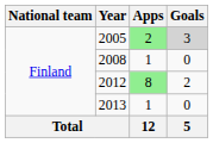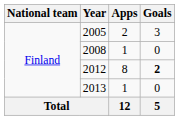2005 | Apps: lightgreen background -> no background
2005 | Goals: lightgrey background -> no background
2012 | Apps: lightgreen background -> no background
2012 | Goals: normal -> bold
